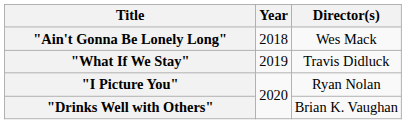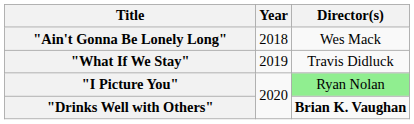"I Picture You" | Director(s): no background -> lightgreen background
"Drinks Well with Others" | Director(s): normal -> bold
